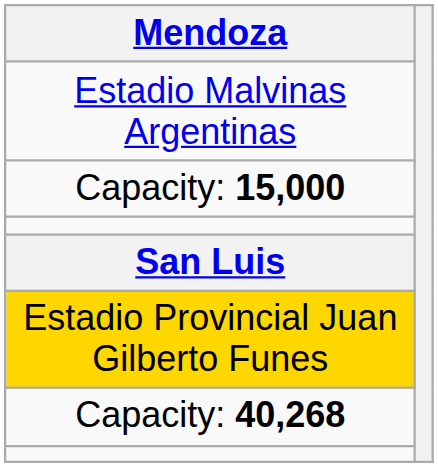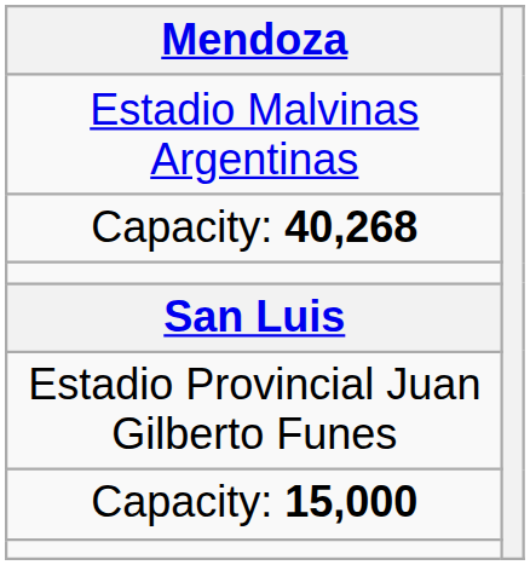row 3 | Mendoza: Capacity: 15,000 -> Capacity: 40,268
row 6 | Mendoza: gold background -> no background
row 7 | Mendoza: Capacity: 40,268 -> Capacity: 15,000
